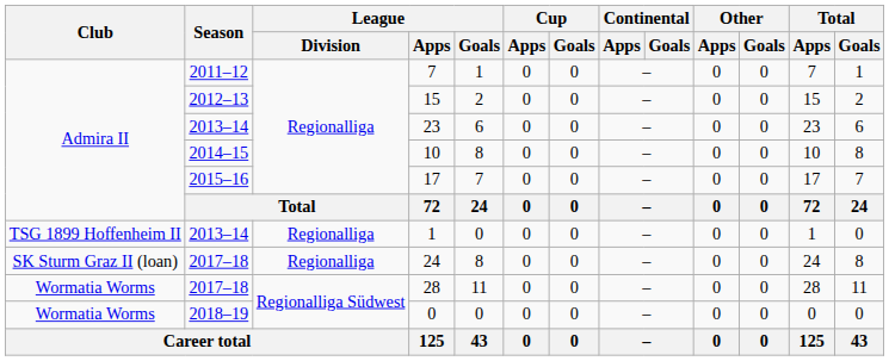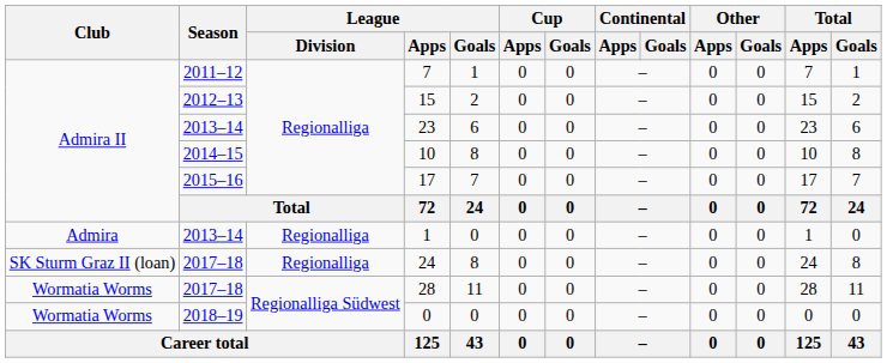row 9 | Club: TSG 1899 Hoffenheim II -> Admira
